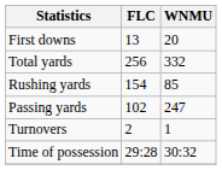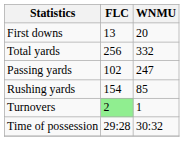rows swapped: Rushing yards <-> Passing yards
Turnovers | FLC: no background -> lightgreen background
